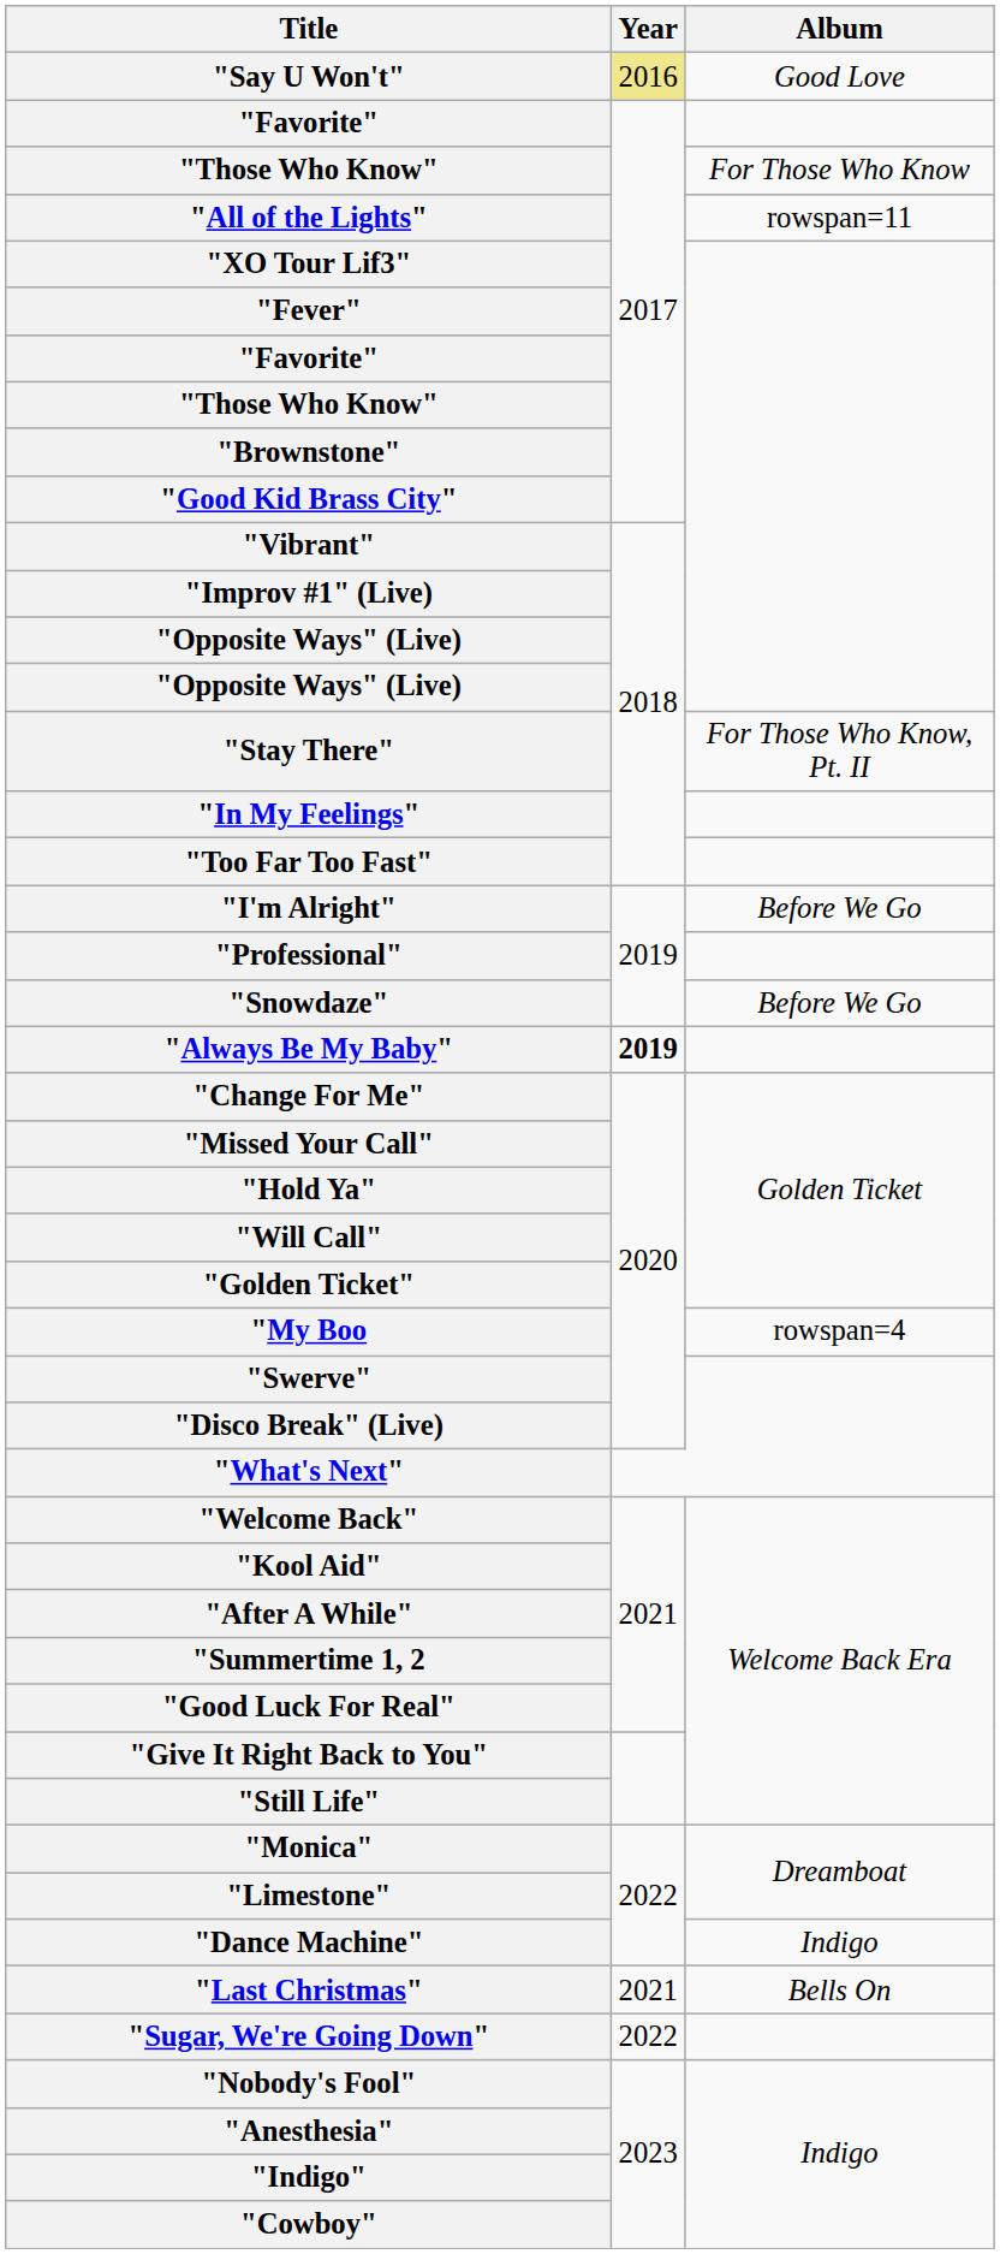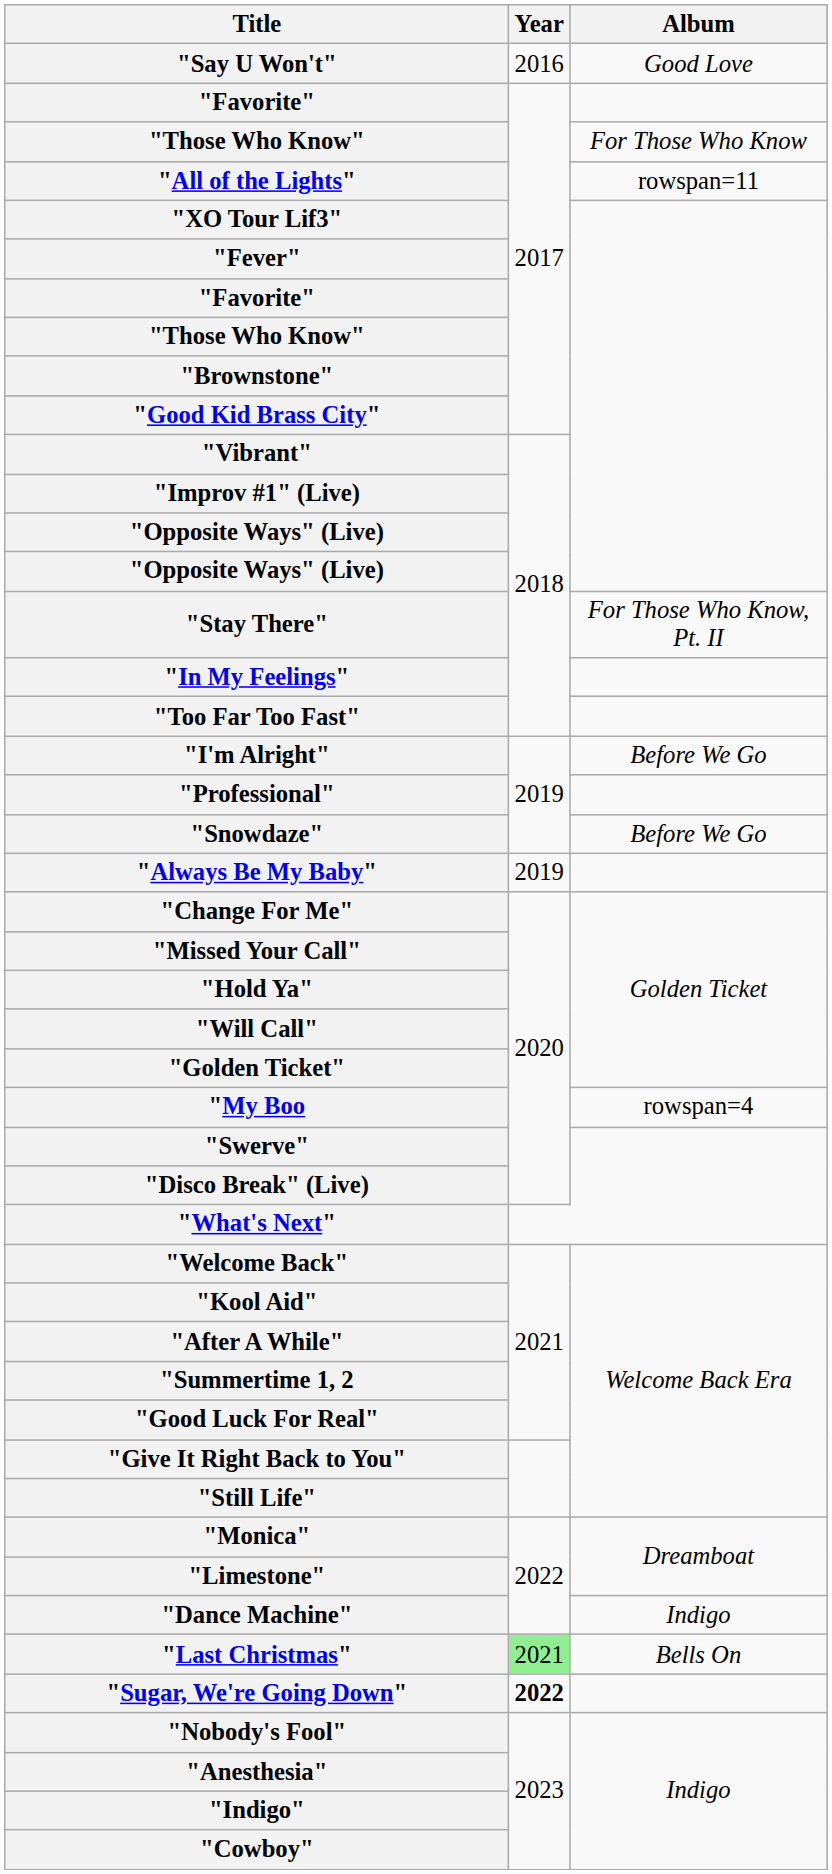"Say U Won't" | Year: khaki background -> no background
"Always Be My Baby" | Year: bold -> normal
"Last Christmas" | Year: no background -> lightgreen background
"Sugar, We're Going Down" | Year: normal -> bold
